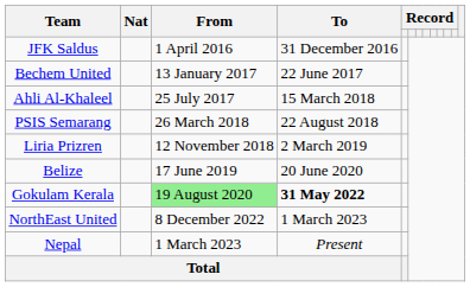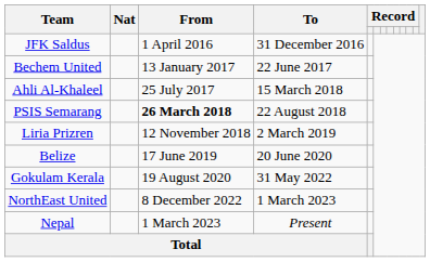PSIS Semarang | From: normal -> bold
Gokulam Kerala | From: lightgreen background -> no background
Gokulam Kerala | To: bold -> normal
